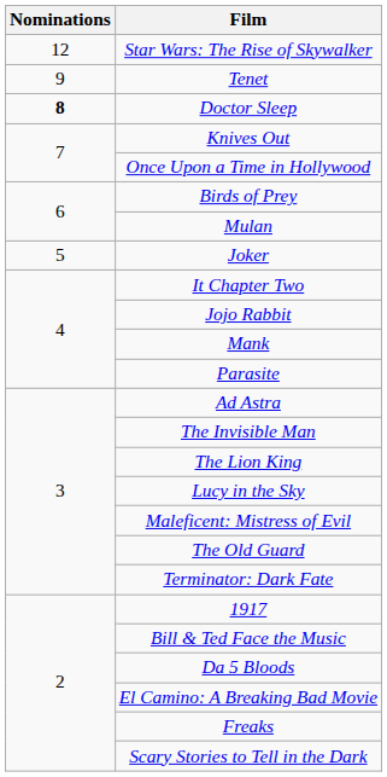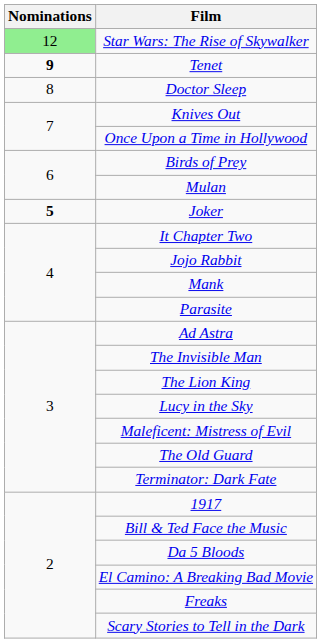Star Wars: The Rise of Skywalker | Nominations: no background -> lightgreen background
Tenet | Nominations: normal -> bold
Doctor Sleep | Nominations: bold -> normal
Joker | Nominations: normal -> bold
